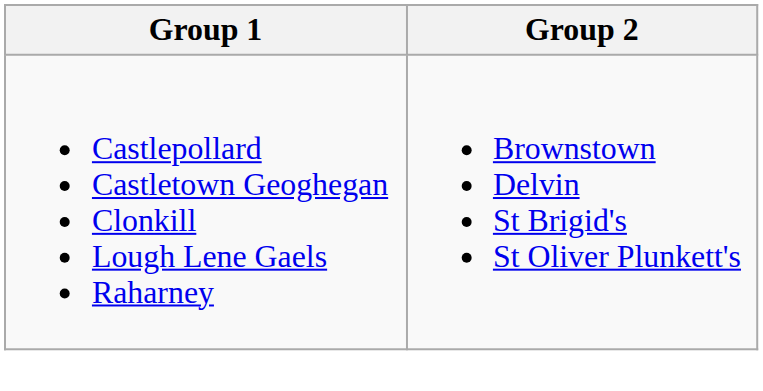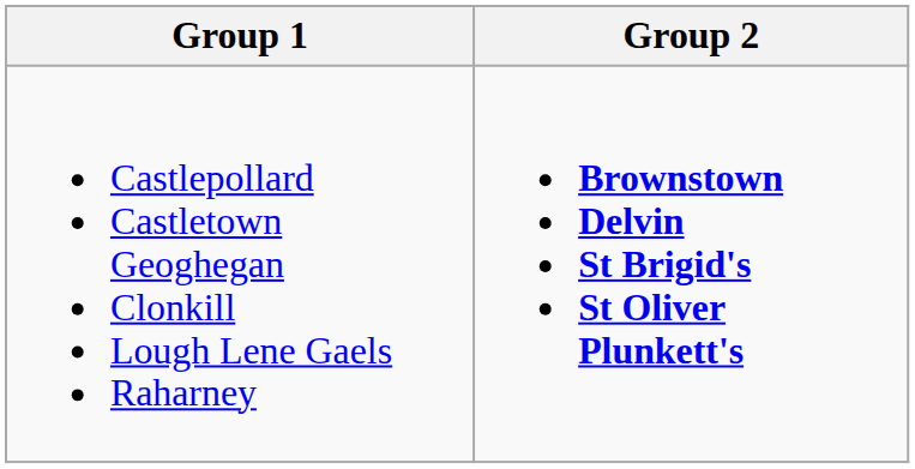row 2 | Group 2: normal -> bold
